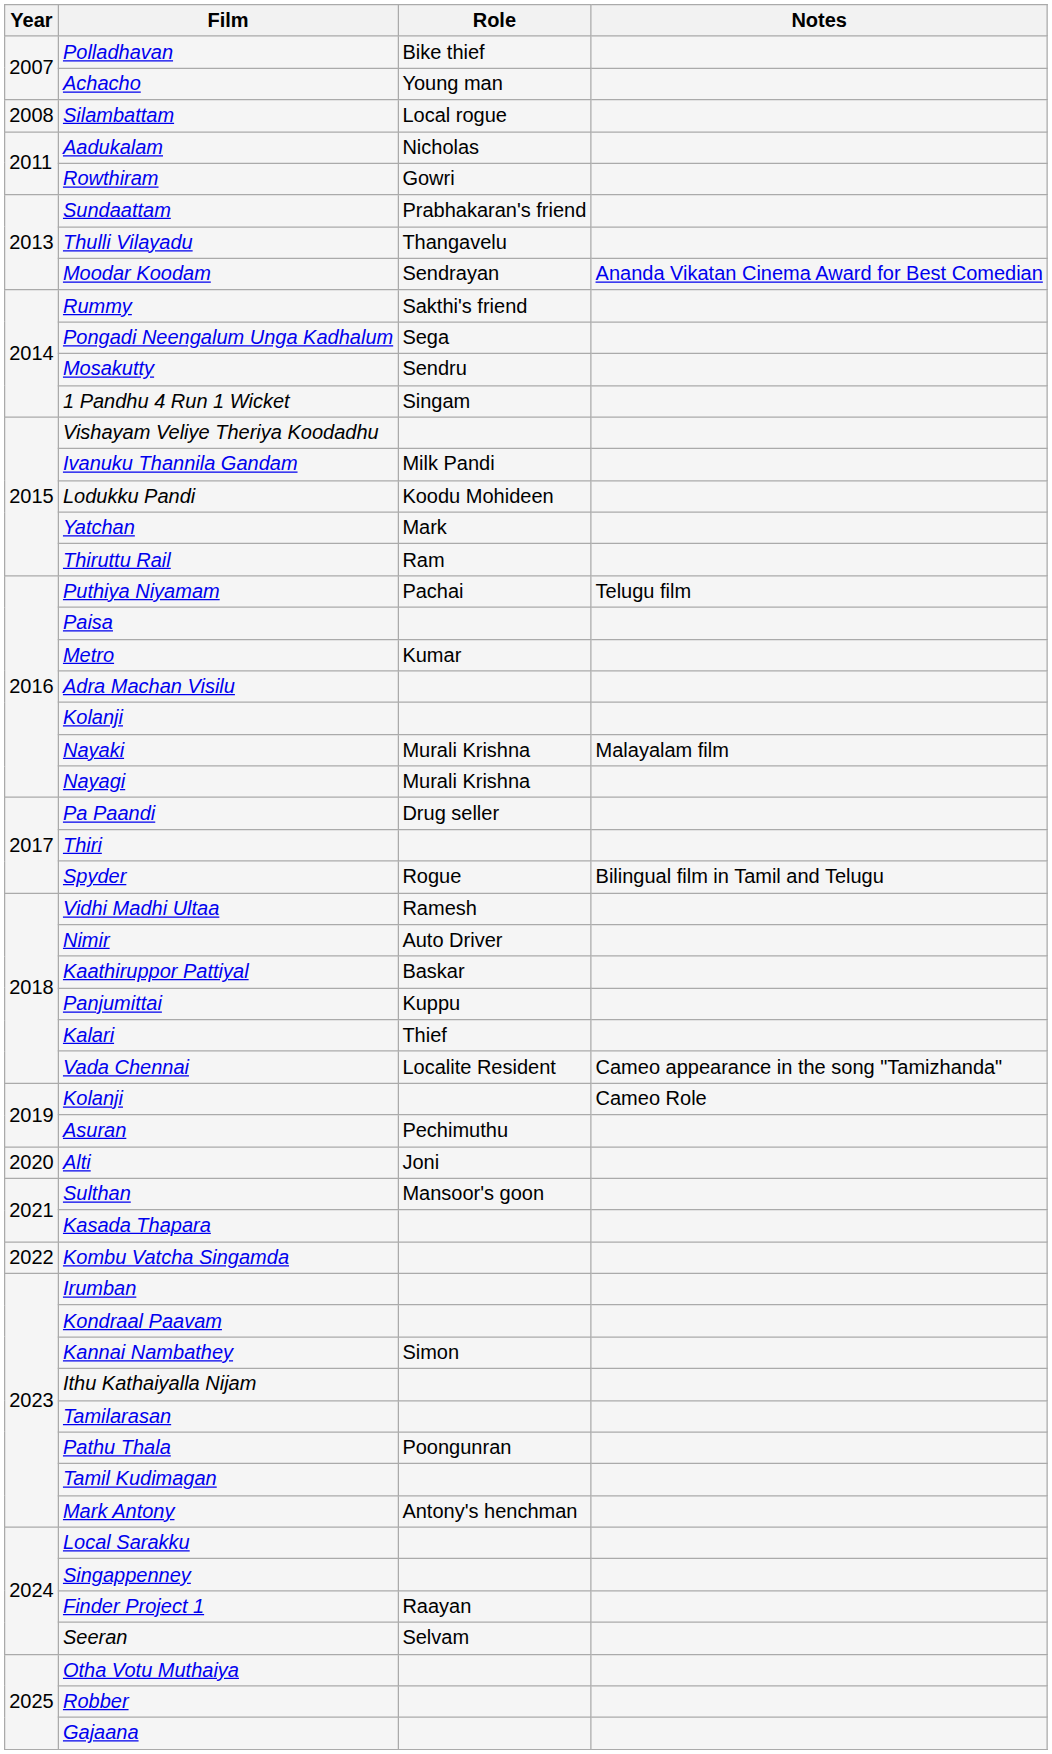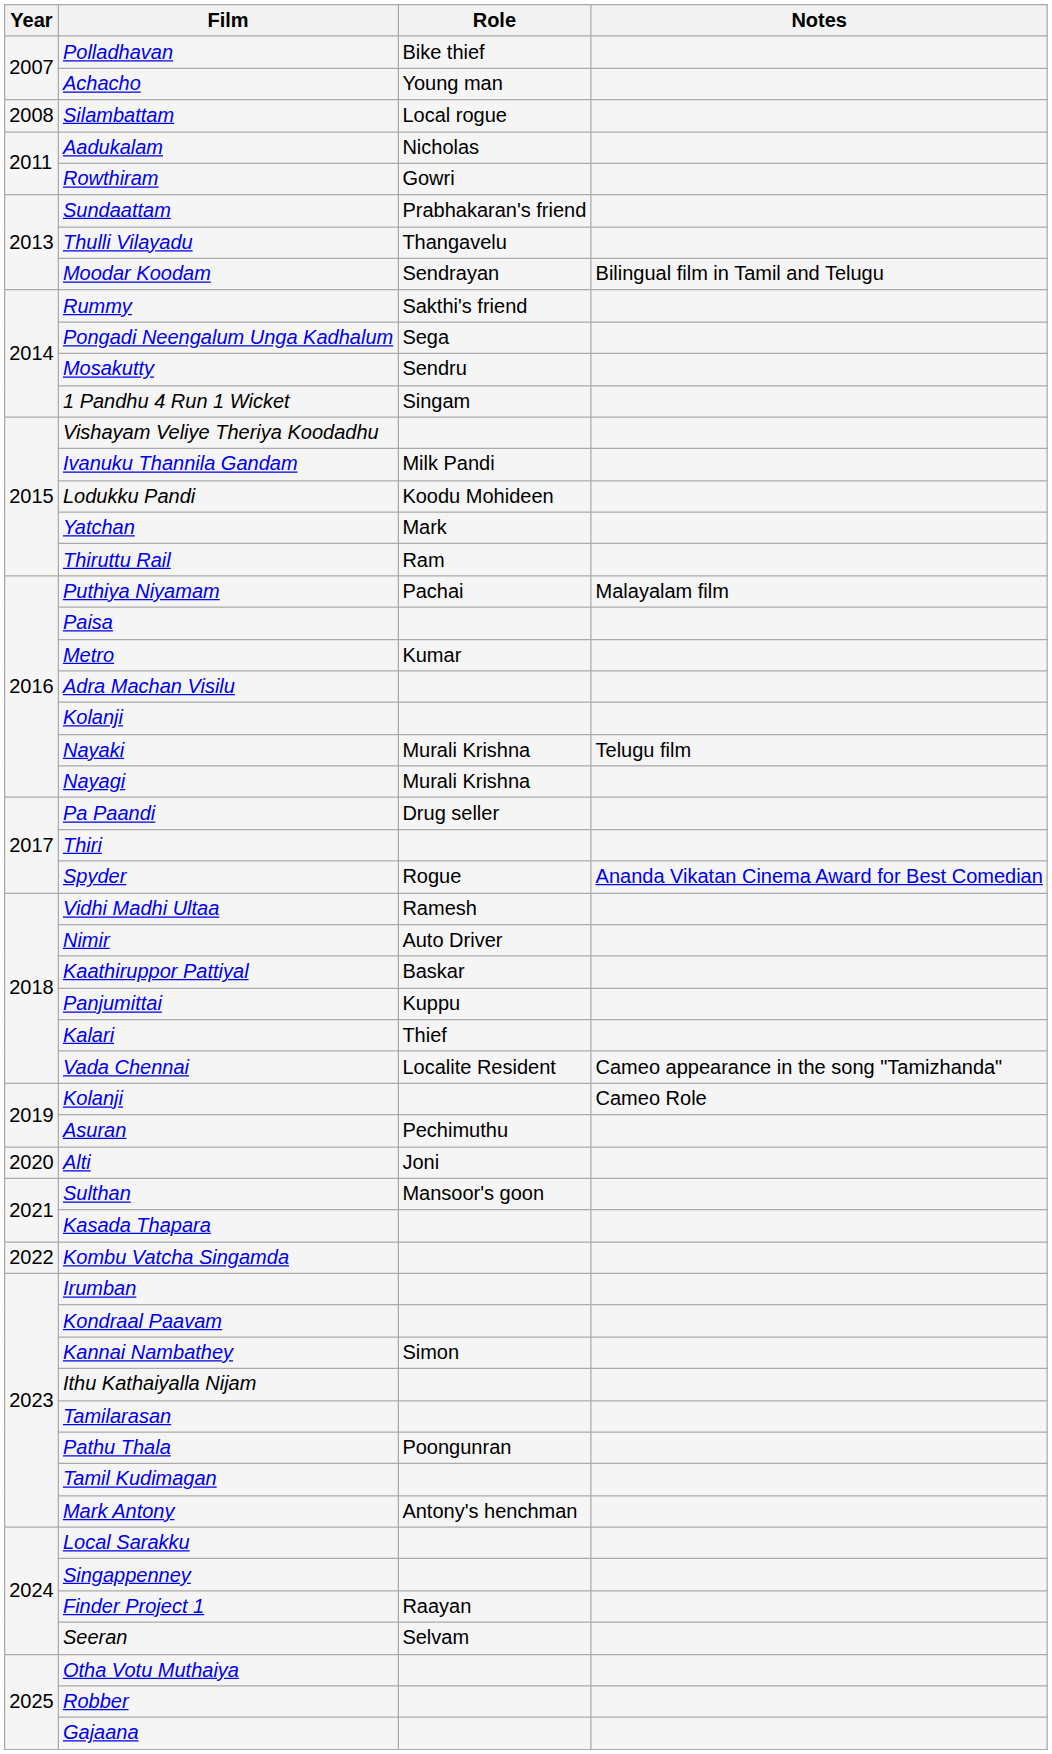Moodar Koodam | Notes: Ananda Vikatan Cinema Award for Best Comedian -> Bilingual film in Tamil and Telugu
Puthiya Niyamam | Notes: Telugu film -> Malayalam film
Nayaki | Notes: Malayalam film -> Telugu film
Spyder | Notes: Bilingual film in Tamil and Telugu -> Ananda Vikatan Cinema Award for Best Comedian
